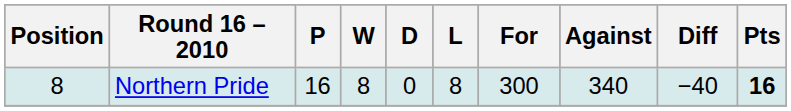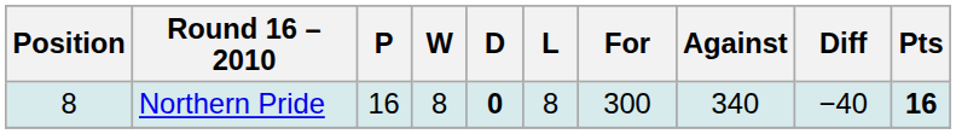Northern Pride | D: normal -> bold
